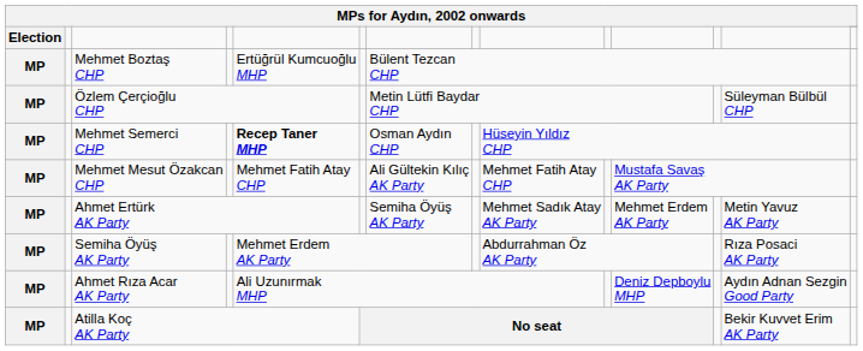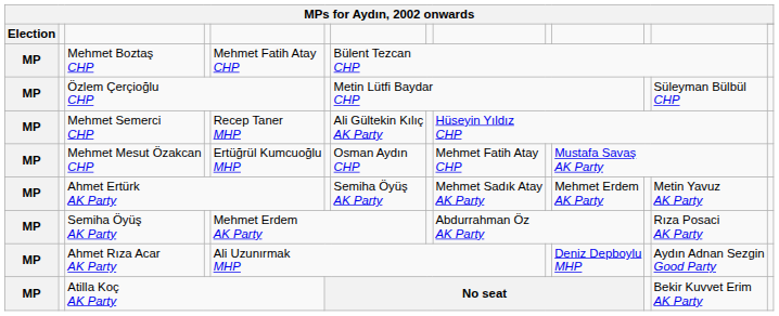Mehmet Boztaş CHP | column 5: Ertüğrül Kumcuoğlu MHP -> Mehmet Fatih Atay CHP
Mehmet Semerci CHP | column 5: bold -> normal
Mehmet Semerci CHP | column 7: Osman Aydın CHP -> Ali Gültekin Kılıç AK Party
Mehmet Mesut Özakcan CHP | column 5: Mehmet Fatih Atay CHP -> Ertüğrül Kumcuoğlu MHP
Mehmet Mesut Özakcan CHP | column 7: Ali Gültekin Kılıç AK Party -> Osman Aydın CHP
